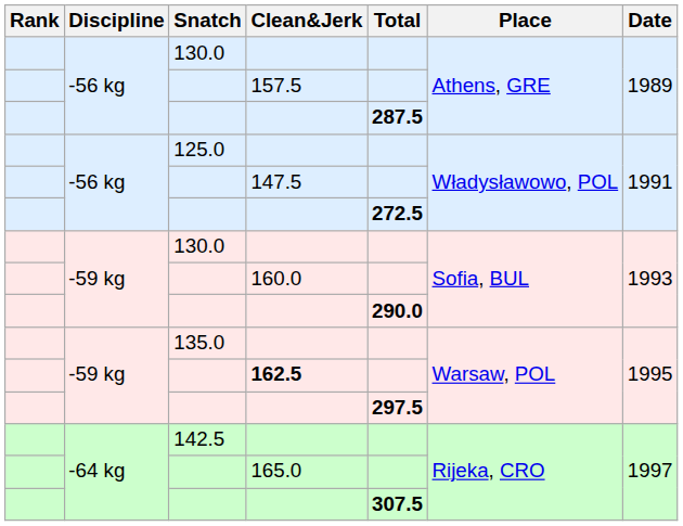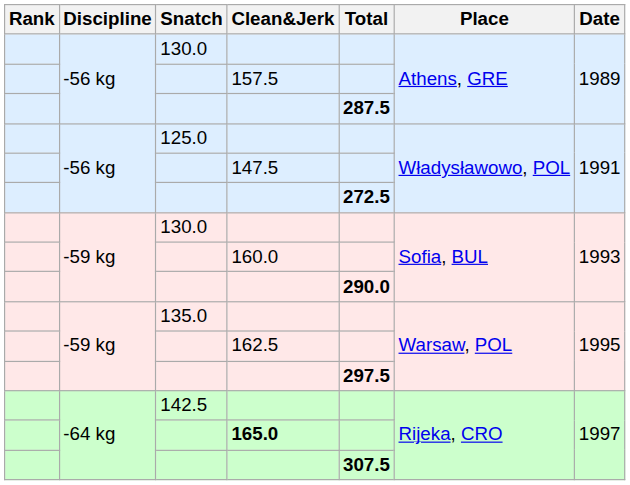162.5 | Clean&Jerk: bold -> normal
165.0 | Clean&Jerk: normal -> bold
